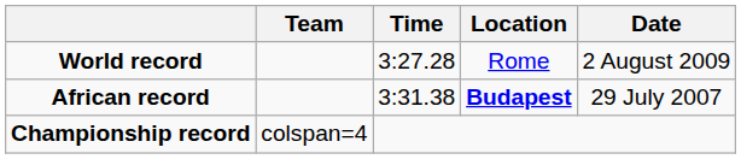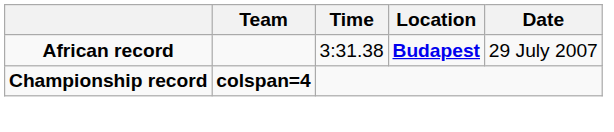- row: World record | 3:27.28 | Rome | 2 August 2009
Championship record | Team: normal -> bold
